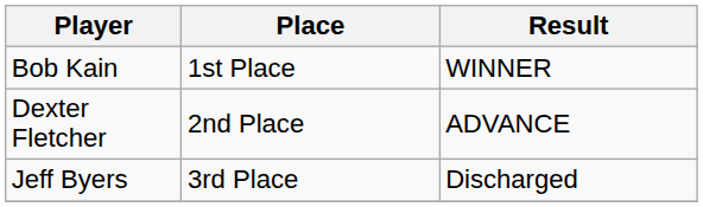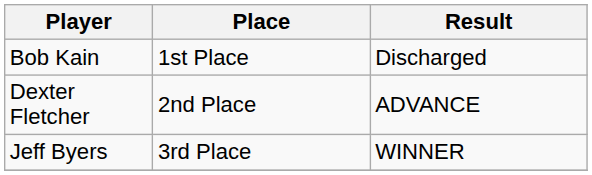Bob Kain | Result: WINNER -> Discharged
Jeff Byers | Result: Discharged -> WINNER
